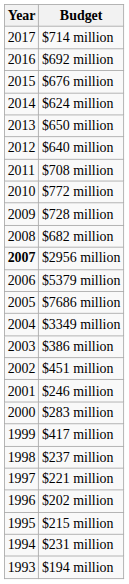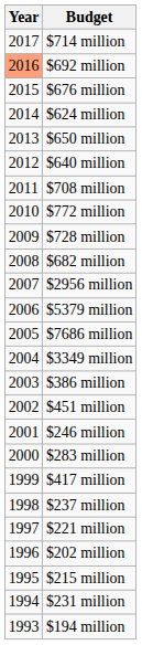$692 million | Year: no background -> lightsalmon background
$2956 million | Year: bold -> normal
